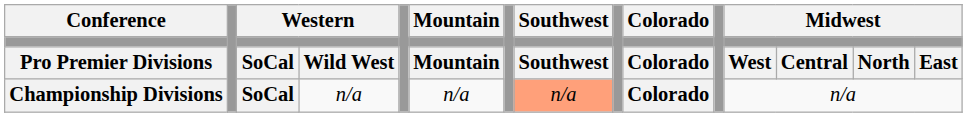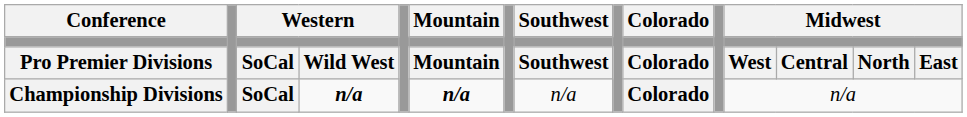Championship Divisions | Western / Wild West: normal -> bold
Championship Divisions | Mountain: normal -> bold
Championship Divisions | Southwest: lightsalmon background -> no background
